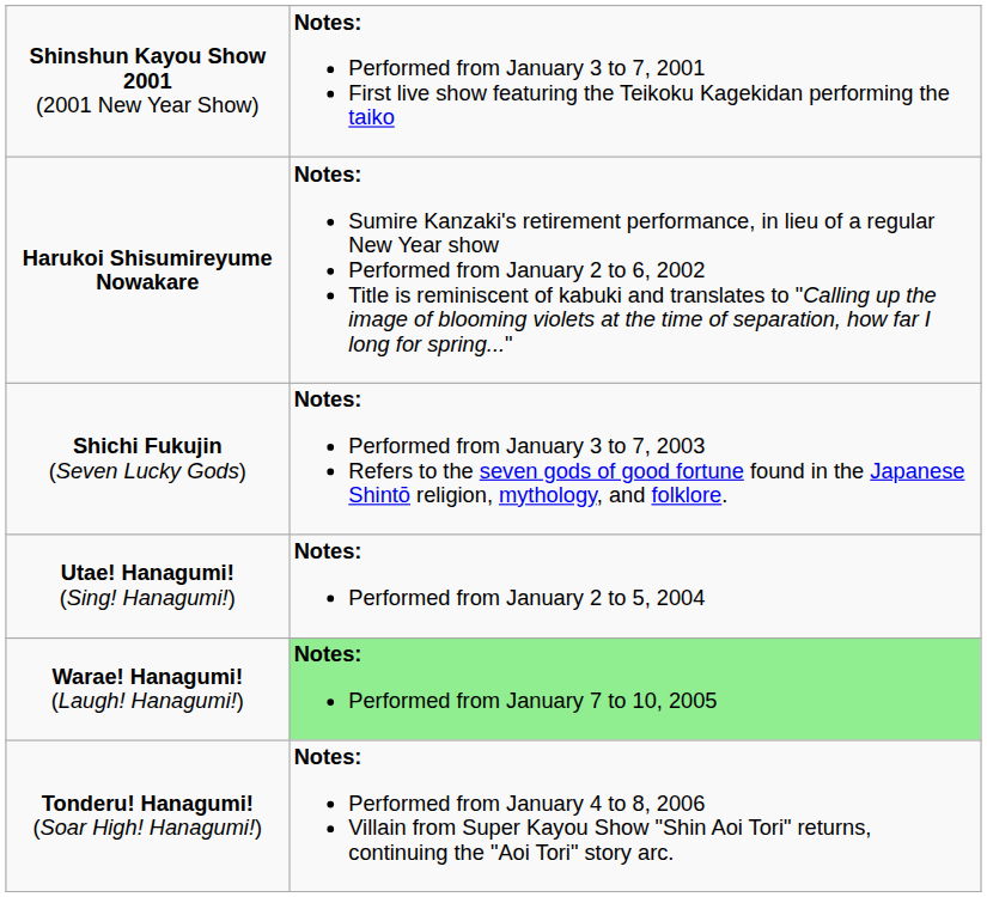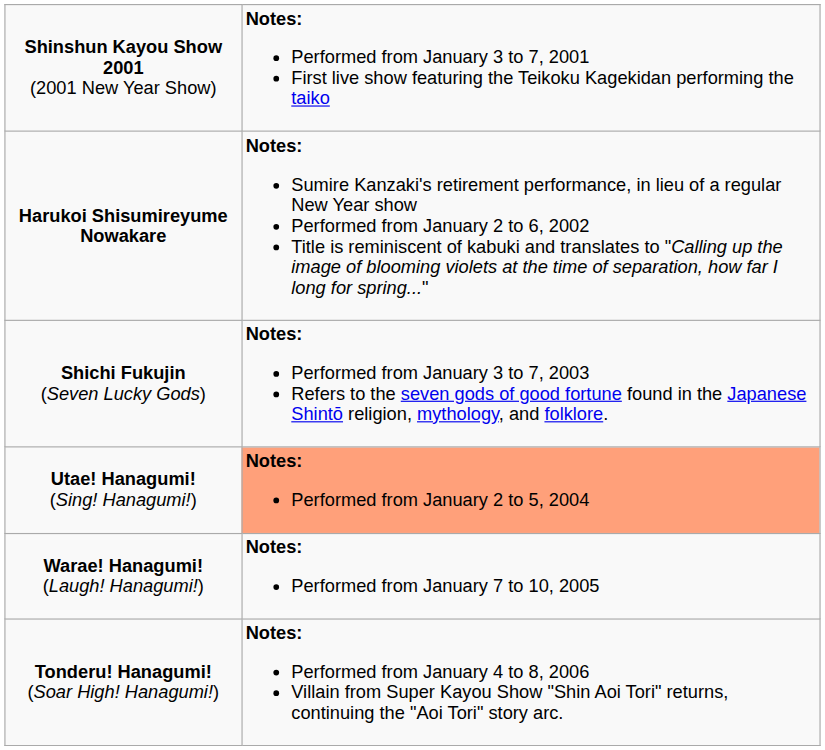Utae! Hanagumi! (Sing! Hanagumi!) | column 2: no background -> lightsalmon background
Warae! Hanagumi! (Laugh! Hanagumi!) | column 2: lightgreen background -> no background
